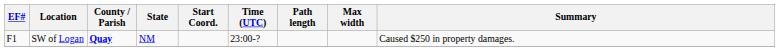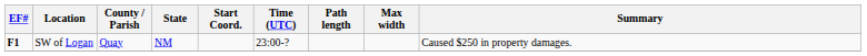SW of Logan | EF#: normal -> bold
SW of Logan | County / Parish: bold -> normal
